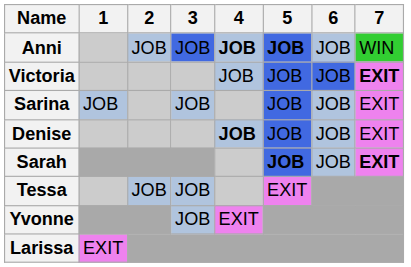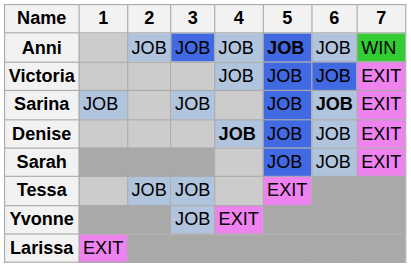Anni | 4: bold -> normal
Victoria | 7: bold -> normal
Sarina | 6: normal -> bold
Sarah | 5: bold -> normal
Sarah | 7: bold -> normal
